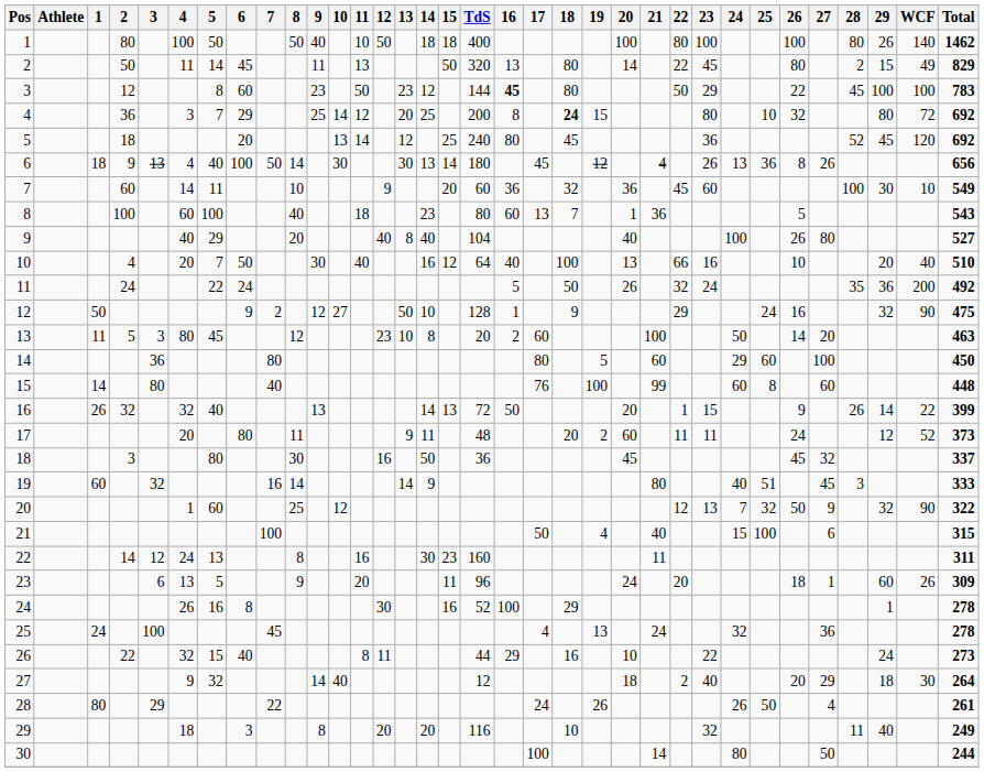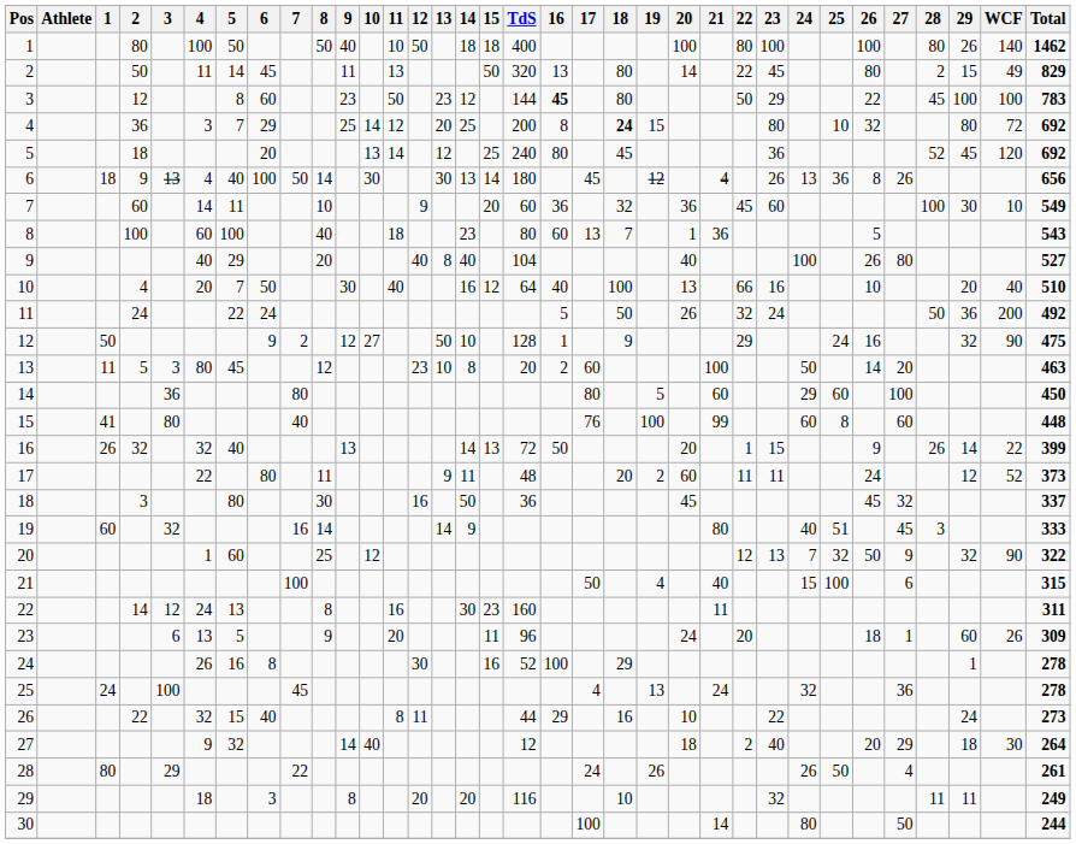row 12 | 28: 35 -> 50
row 16 | 1: 14 -> 41
row 18 | 4: 20 -> 22
row 30 | 29: 40 -> 11
